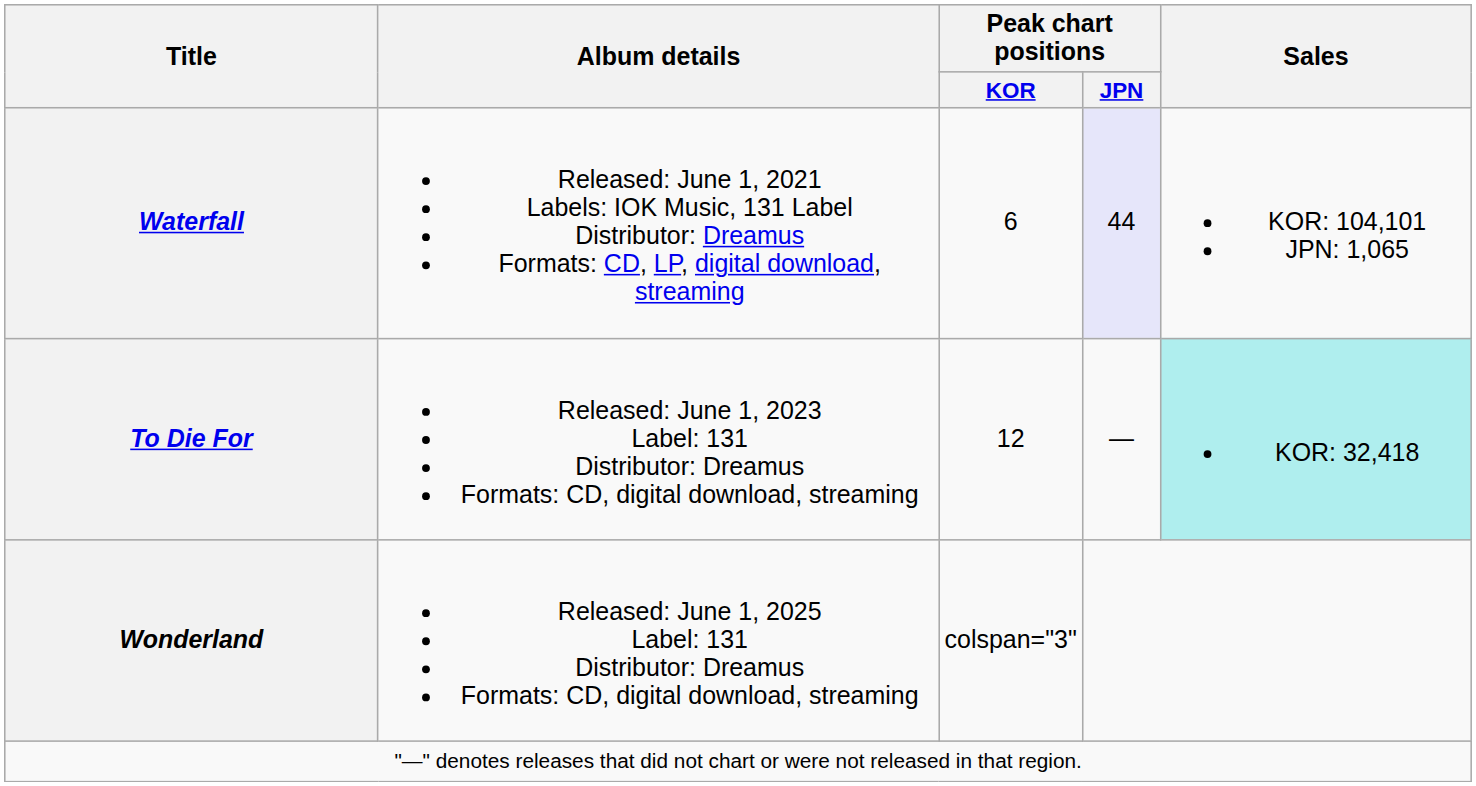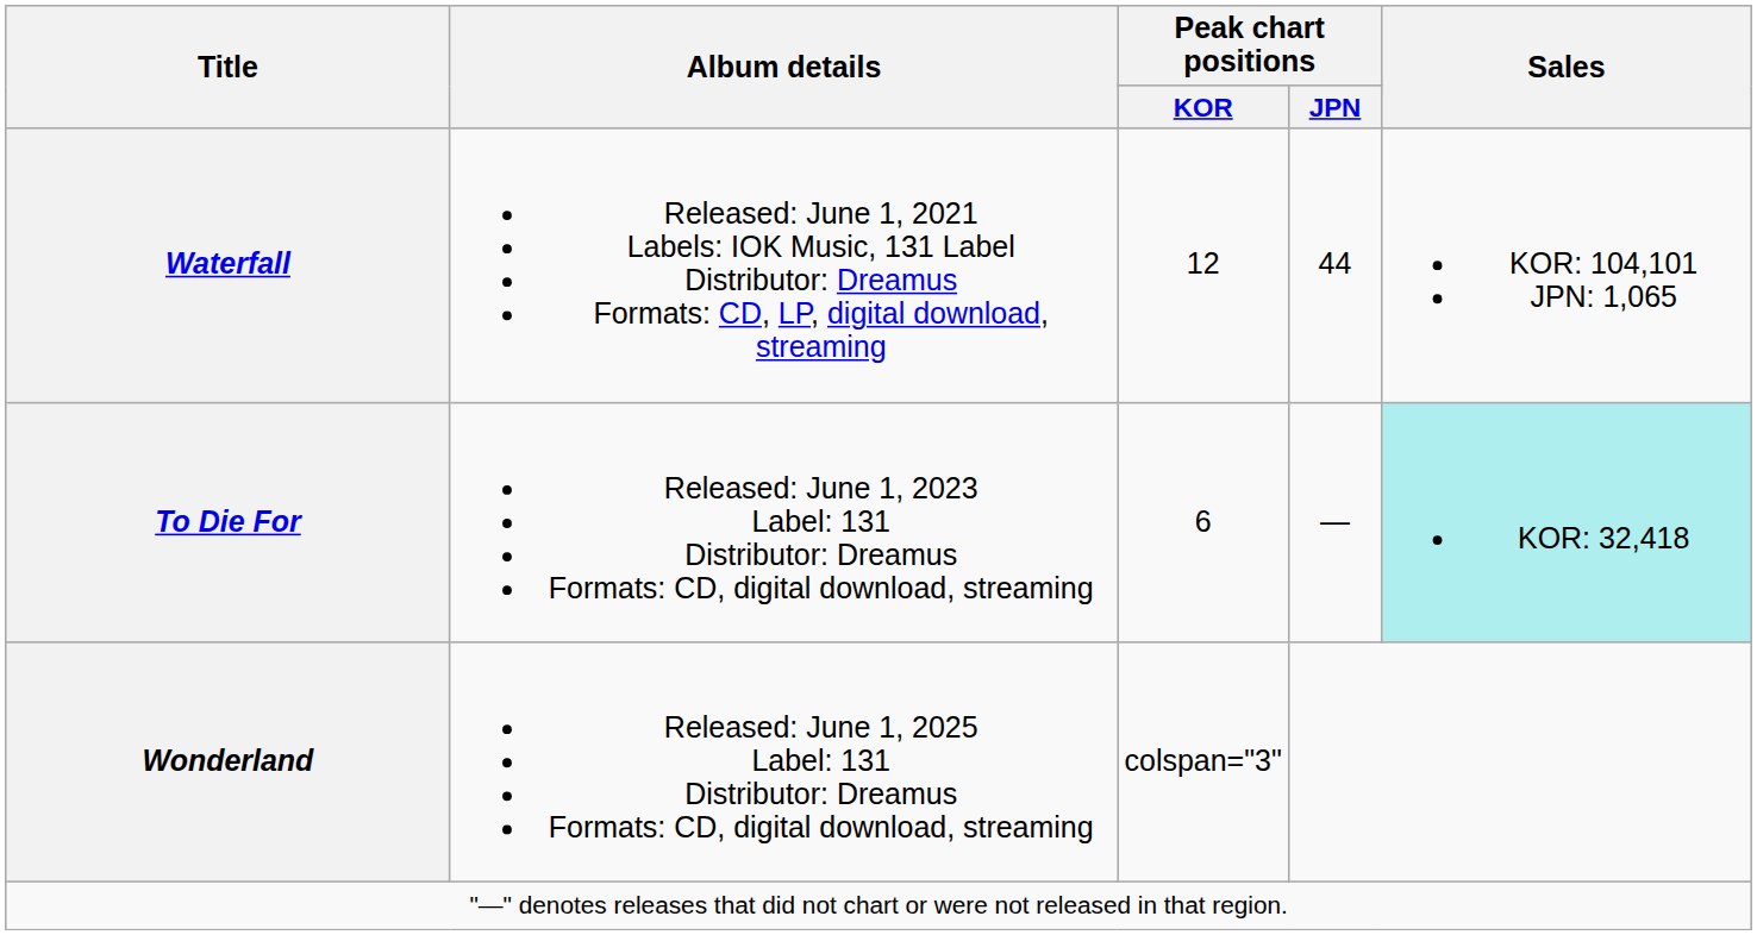Waterfall | Peak chart positions / KOR: 6 -> 12
Waterfall | Peak chart positions / JPN: lavender background -> no background
To Die For | Peak chart positions / KOR: 12 -> 6
